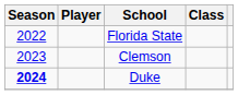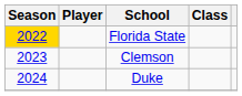Florida State | Season: no background -> gold background
Duke | Season: bold -> normal
